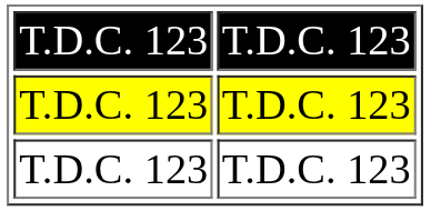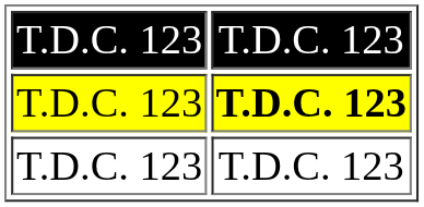row 2 | column 2: normal -> bold
